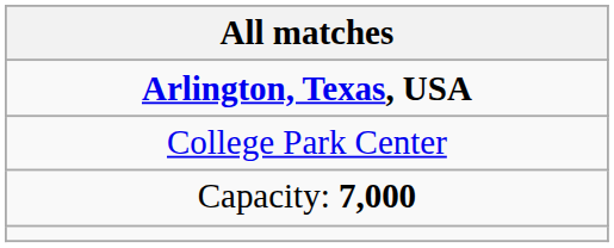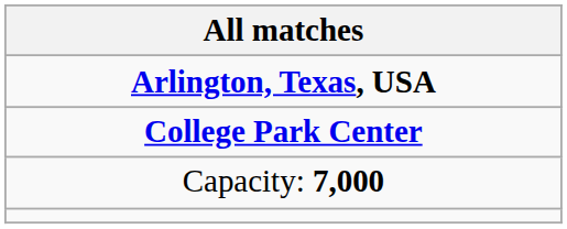row 3 | column 1: normal -> bold
